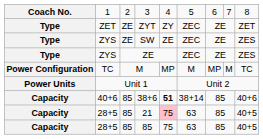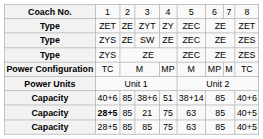38+6 | column 5: bold -> normal
21 | column 2: normal -> bold
21 | column 5: pink background -> no background
